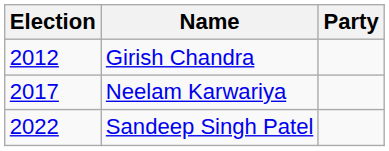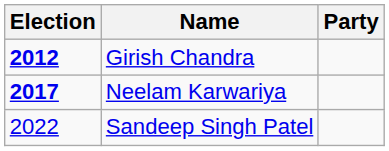Girish Chandra | Election: normal -> bold
Neelam Karwariya | Election: normal -> bold
